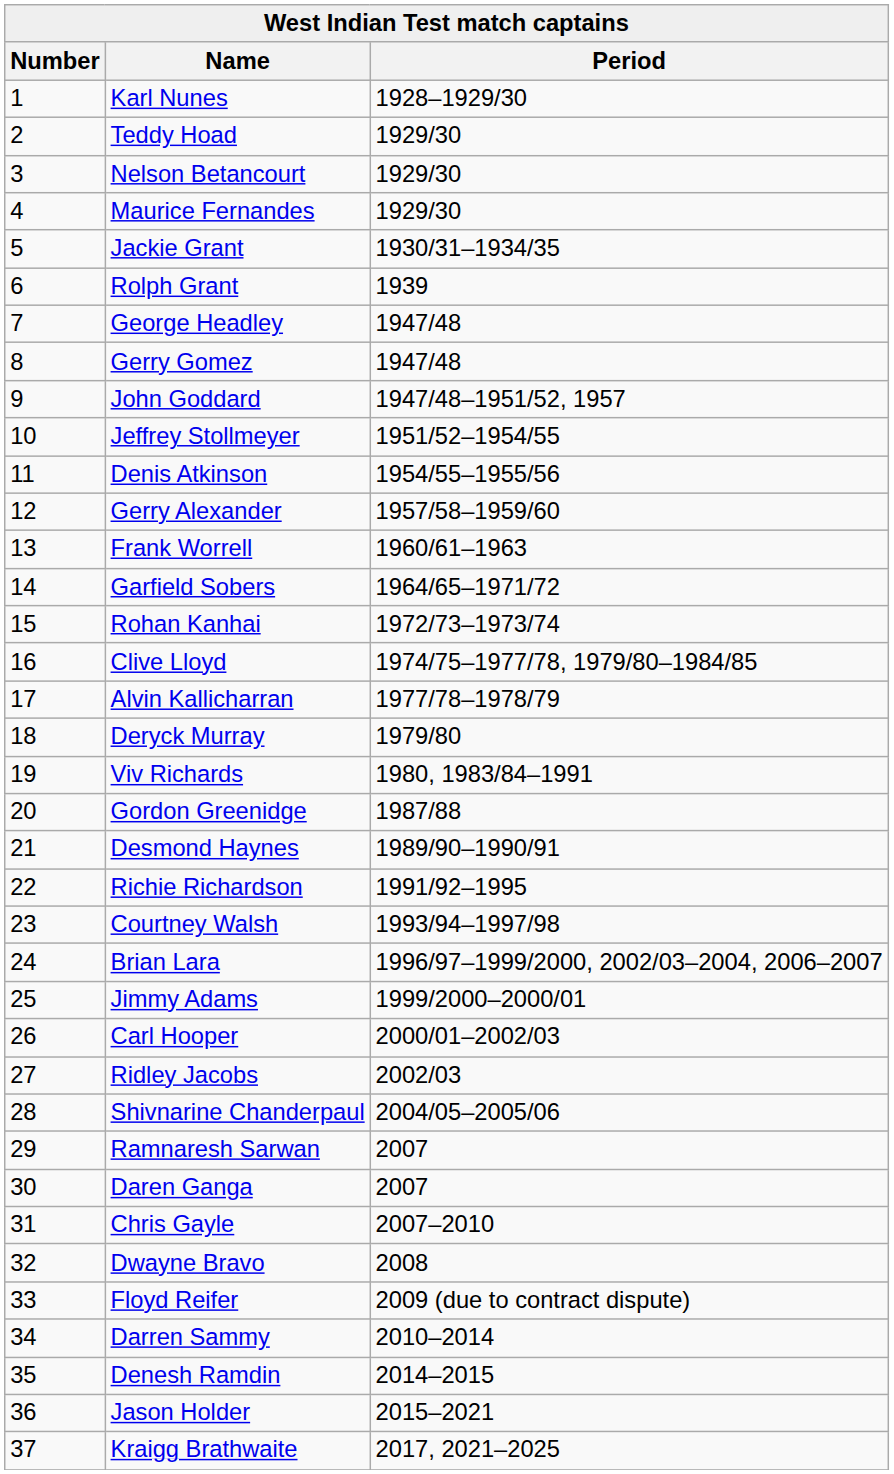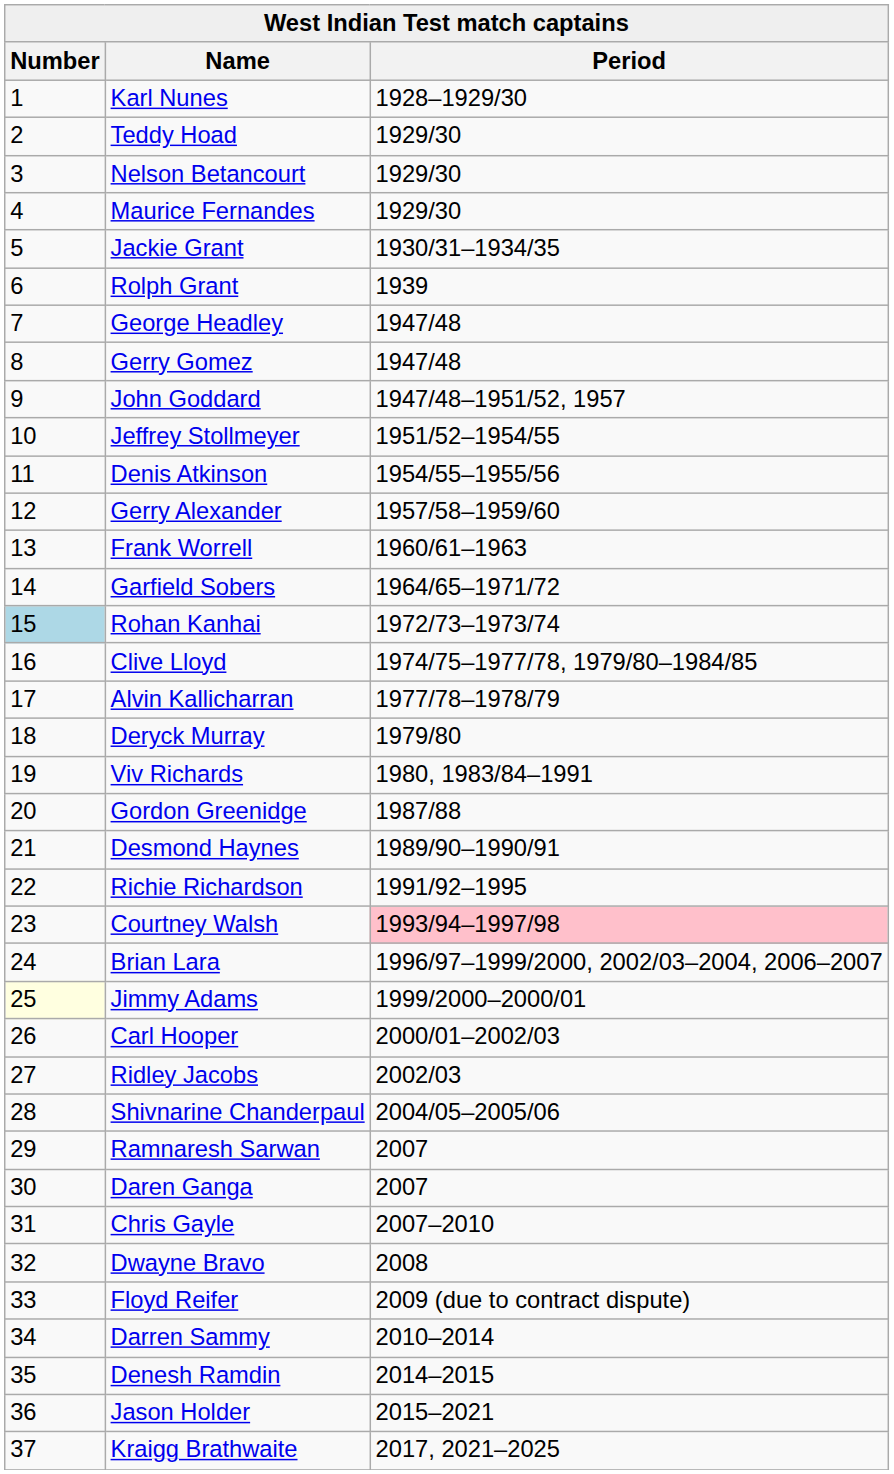Rohan Kanhai | Number: no background -> lightblue background
Courtney Walsh | Period: no background -> pink background
Jimmy Adams | Number: no background -> lightyellow background
